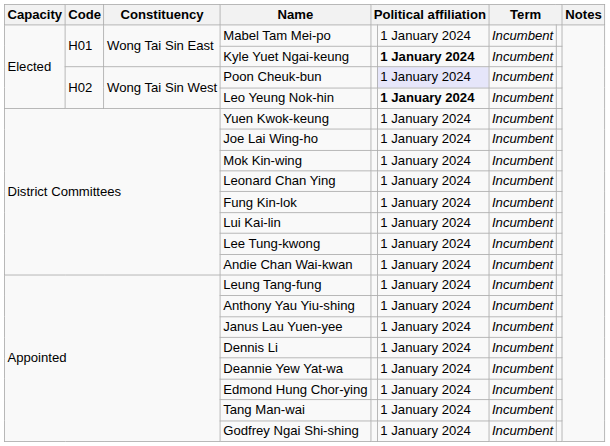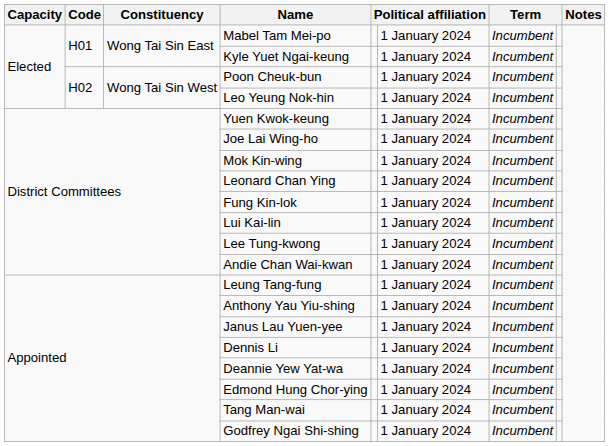Kyle Yuet Ngai-keung | column 6: bold -> normal
Poon Cheuk-bun | column 6: lavender background -> no background
Leo Yeung Nok-hin | column 6: bold -> normal
